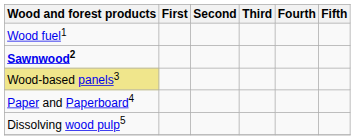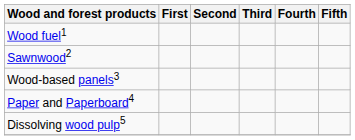Sawnwood2 | Wood and forest products: bold -> normal
Wood-based panels3 | Wood and forest products: khaki background -> no background
